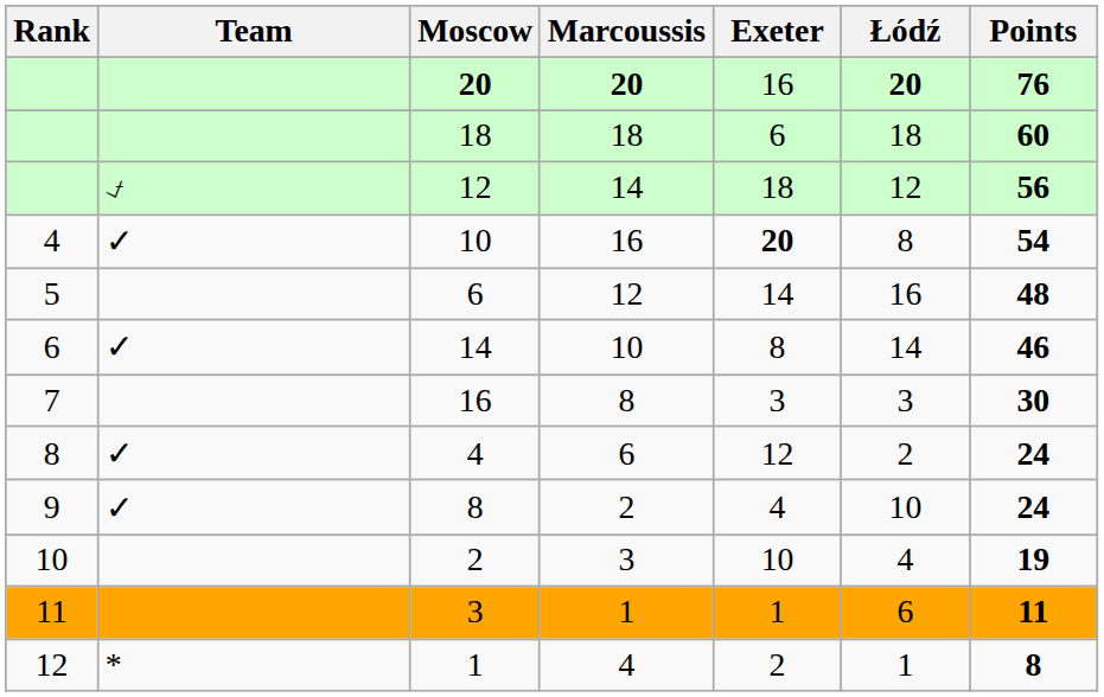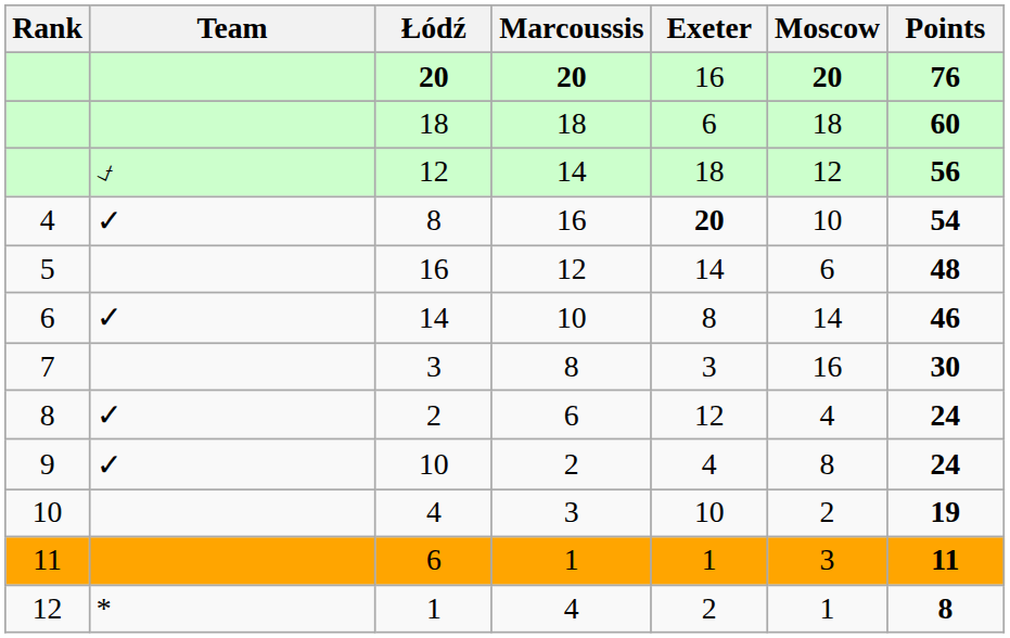columns swapped: Moscow <-> Łódź
